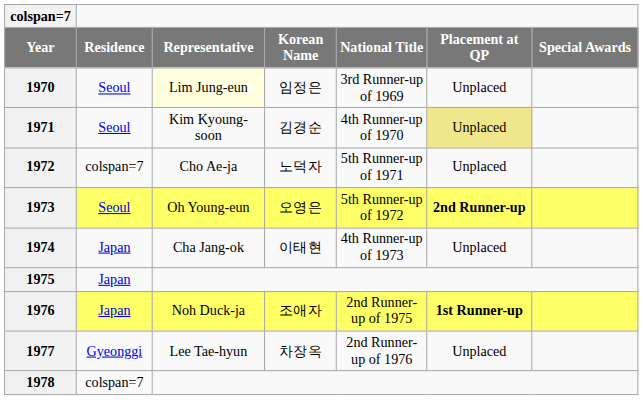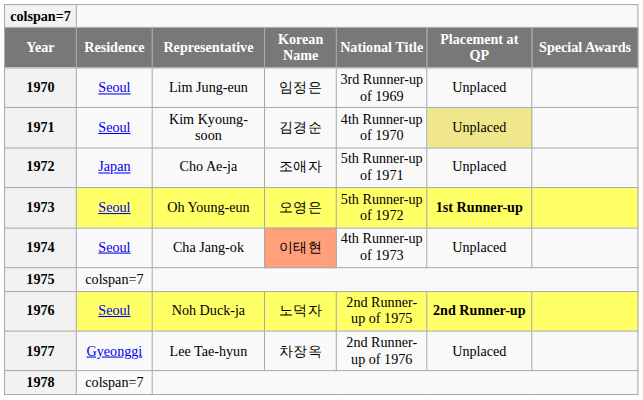1970 | Representative: lightyellow background -> no background
1972 | Residence: colspan=7 -> Japan
1972 | Korean Name: 노덕자 -> 조애자
1973 | Placement at QP: 2nd Runner-up -> 1st Runner-up
1974 | Residence: Japan -> Seoul
1974 | Korean Name: no background -> lightsalmon background
1975 | Residence: Japan -> colspan=7
1976 | Residence: Japan -> Seoul
1976 | Korean Name: 조애자 -> 노덕자
1976 | Placement at QP: 1st Runner-up -> 2nd Runner-up
